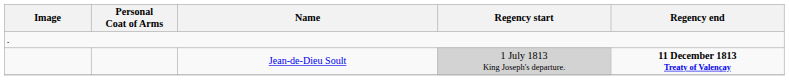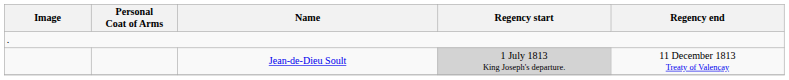Jean-de-Dieu Soult | Regency end: bold -> normal
